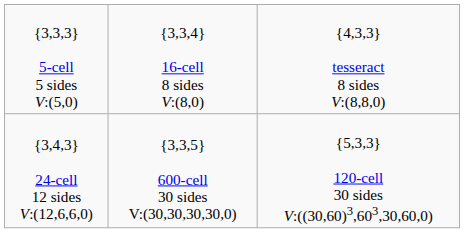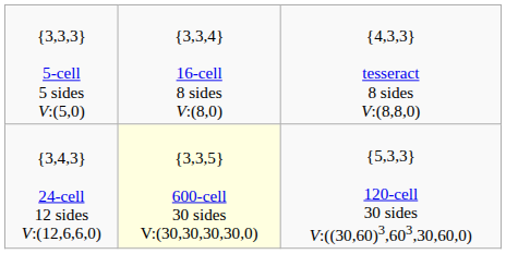{3,4,3} 24-cell 12 sides V:(12,6,6,0) | column 2: no background -> lightyellow background
